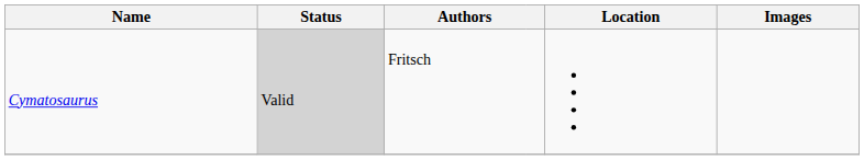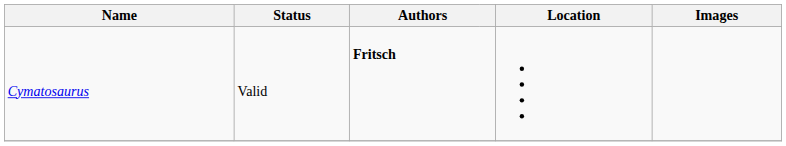Cymatosaurus | Status: lightgrey background -> no background
Cymatosaurus | column 3: normal -> bold
